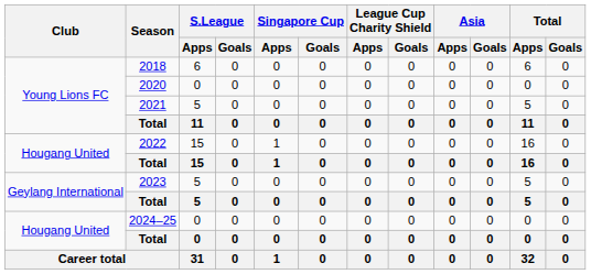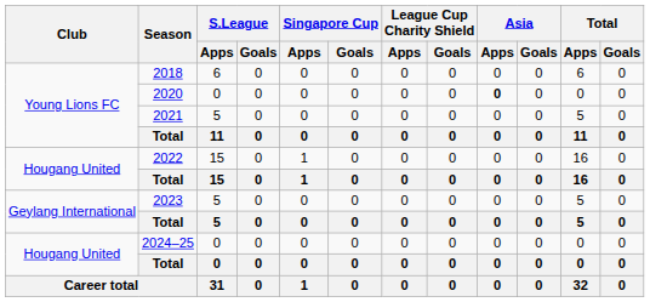2020 | Asia / Apps: normal -> bold
